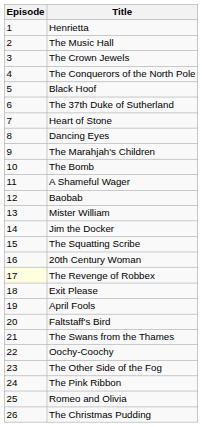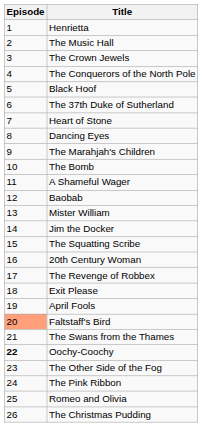The Revenge of Robbex | Episode: lightyellow background -> no background
Faltstaff's Bird | Episode: no background -> lightsalmon background
Oochy-Coochy | Episode: normal -> bold
